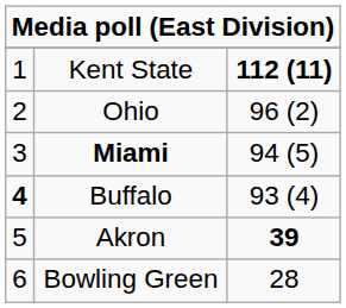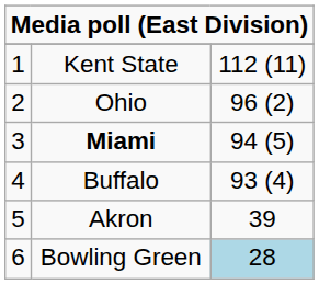Kent State | column 3: bold -> normal
Buffalo | column 1: bold -> normal
Akron | column 3: bold -> normal
Bowling Green | column 3: no background -> lightblue background
